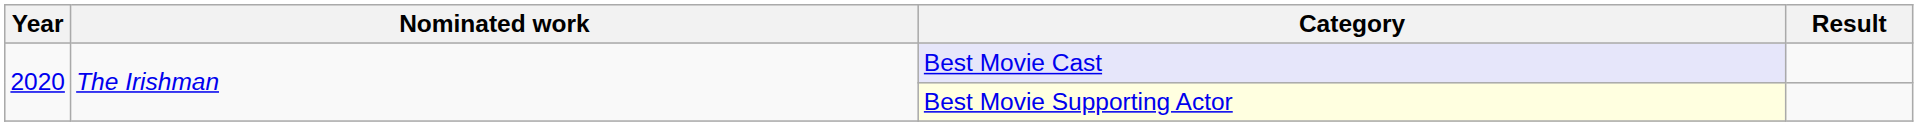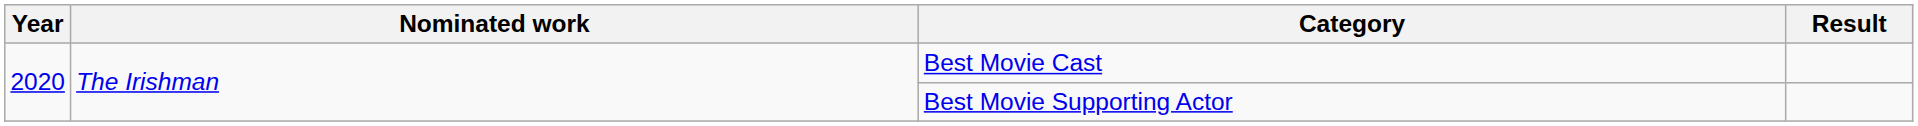Best Movie Cast | Category: lavender background -> no background
Best Movie Supporting Actor | Category: lightyellow background -> no background
